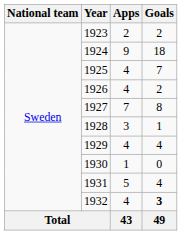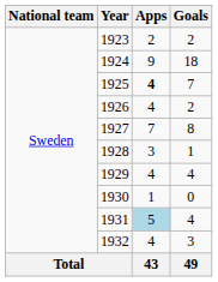1925 | Apps: normal -> bold
1931 | Apps: no background -> lightblue background
1932 | Goals: bold -> normal
